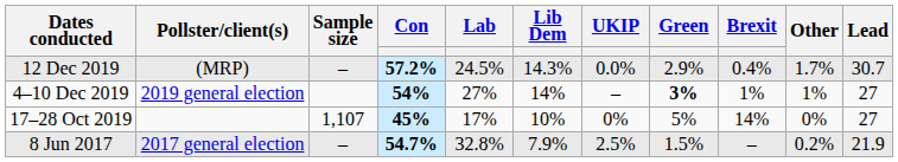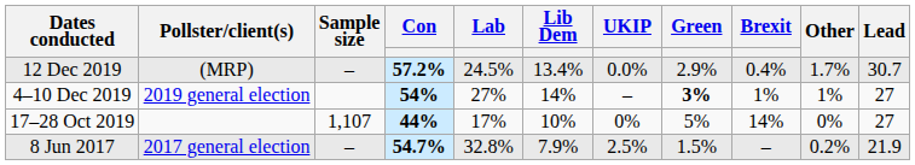12 Dec 2019 | Lib Dem: 14.3% -> 13.4%
17–28 Oct 2019 | Con: 45% -> 44%
